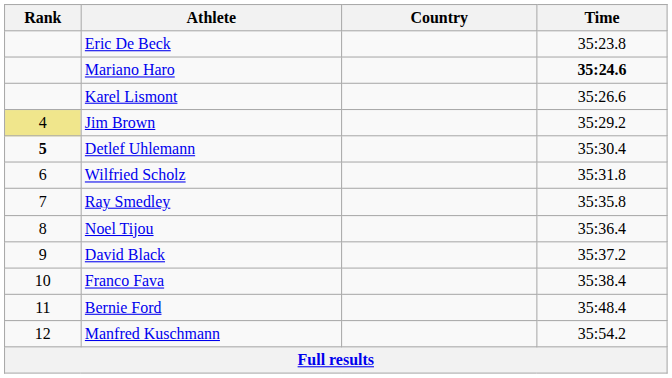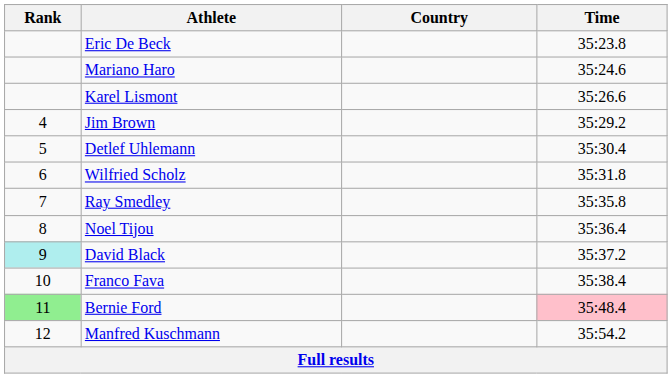Mariano Haro | Time: bold -> normal
Jim Brown | Rank: khaki background -> no background
Detlef Uhlemann | Rank: bold -> normal
David Black | Rank: no background -> paleturquoise background
Bernie Ford | Rank: no background -> lightgreen background
Bernie Ford | Time: no background -> pink background
